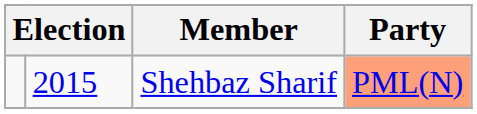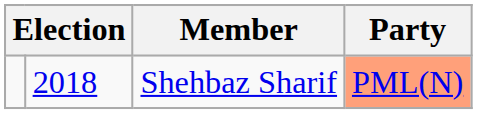Shehbaz Sharif | column 2: 2015 -> 2018
